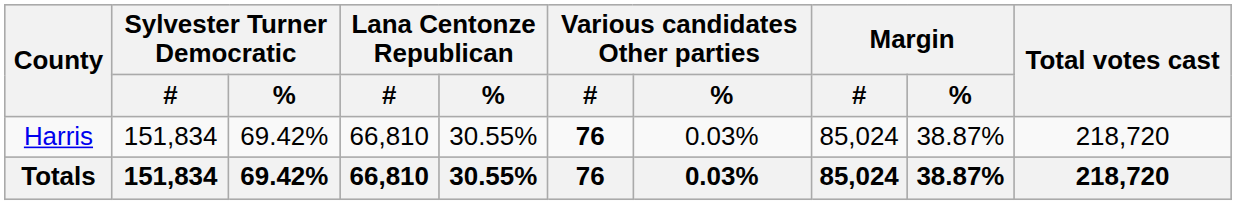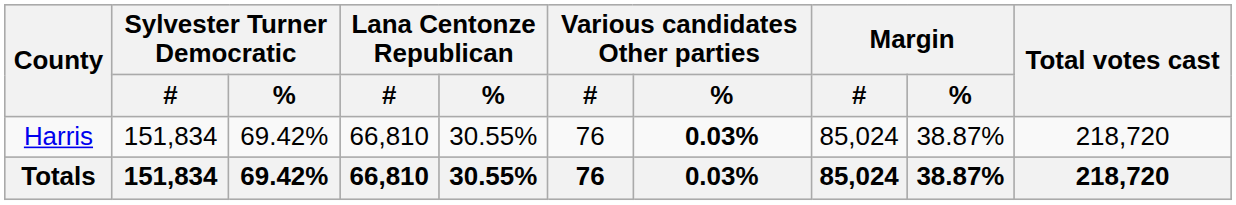Harris | Various candidates Other parties / #: bold -> normal
Harris | Various candidates Other parties / %: normal -> bold
